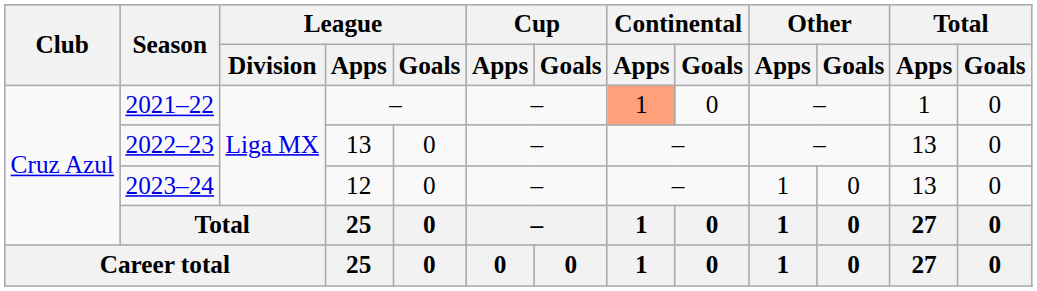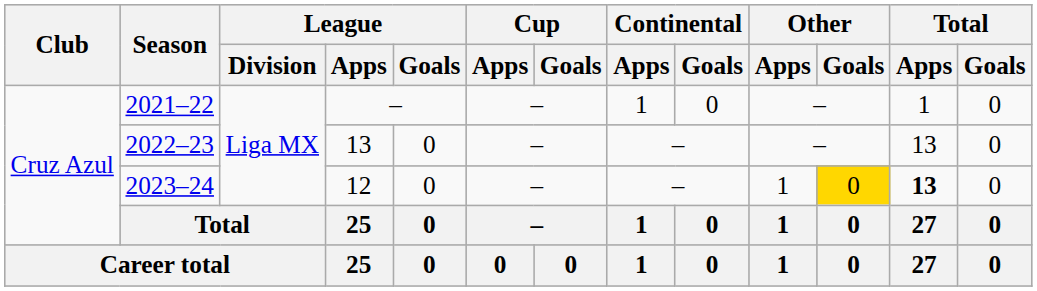2021–22 | Continental / Apps: lightsalmon background -> no background
2023–24 | Other / Goals: no background -> gold background
2023–24 | Total / Apps: normal -> bold
